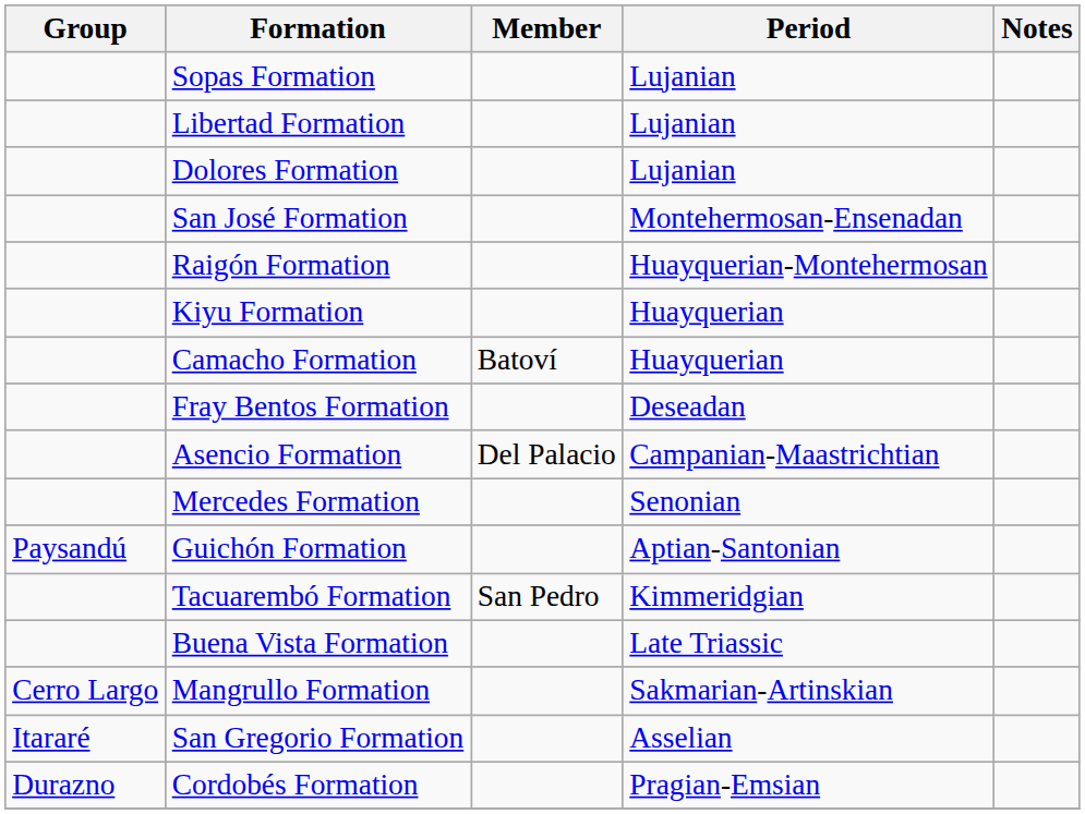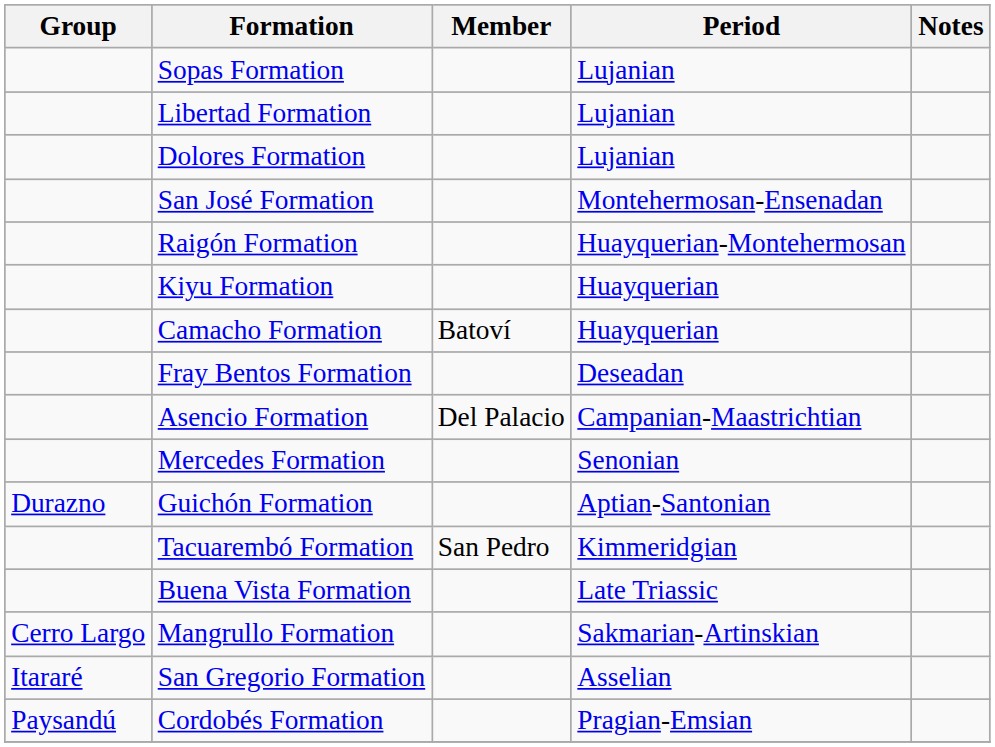Guichón Formation | Group: Paysandú -> Durazno
Cordobés Formation | Group: Durazno -> Paysandú
